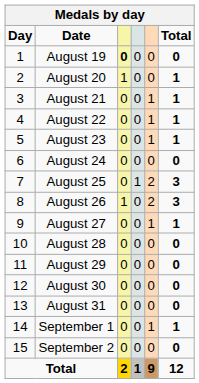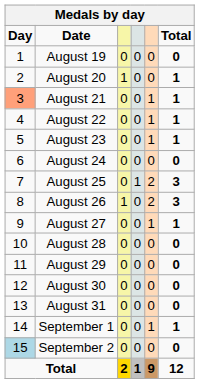August 19 | column 3: bold -> normal
August 21 | Day: no background -> lightsalmon background
September 2 | Day: no background -> lightblue background
